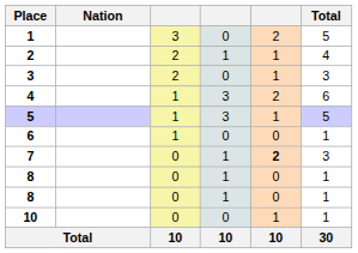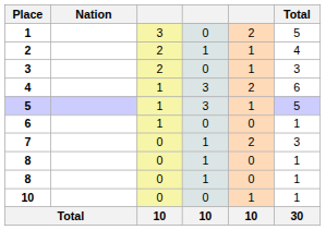7 | column 5: bold -> normal
